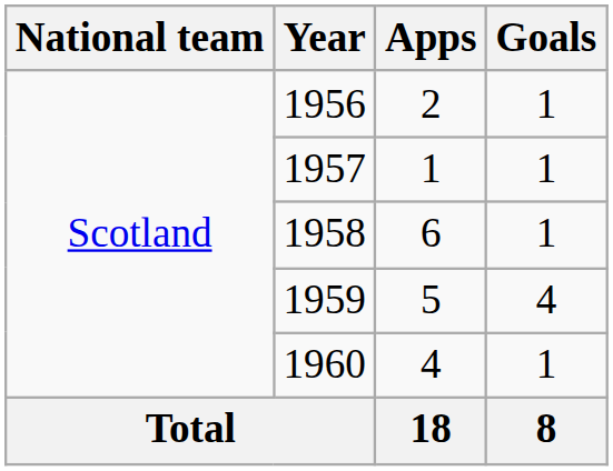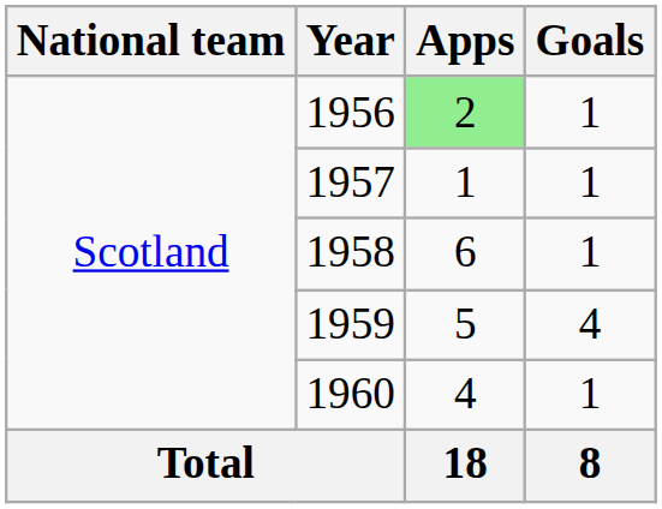1956 | Apps: no background -> lightgreen background
